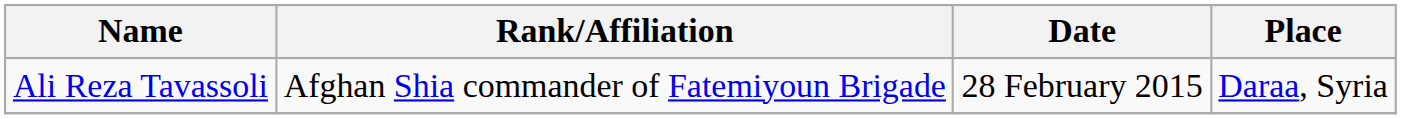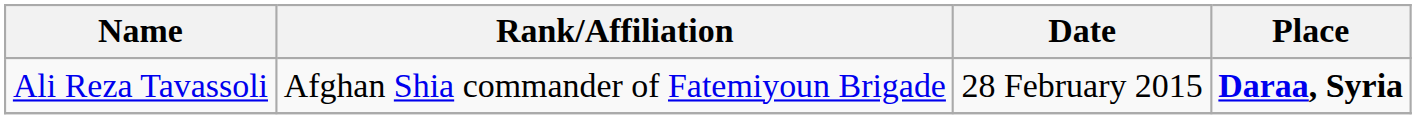Ali Reza Tavassoli | Place: normal -> bold
